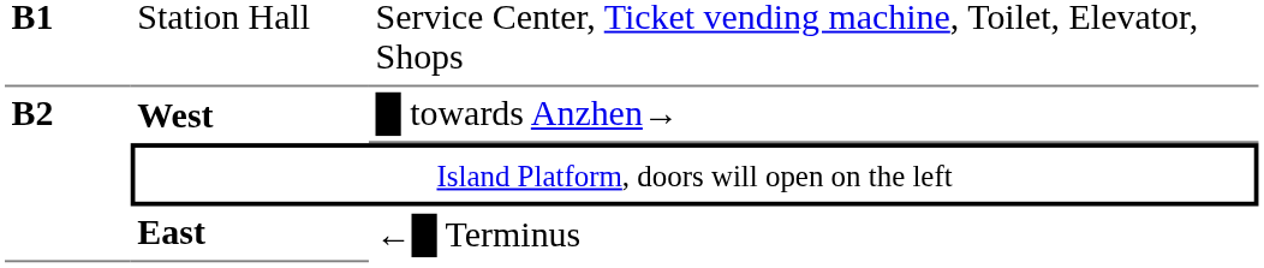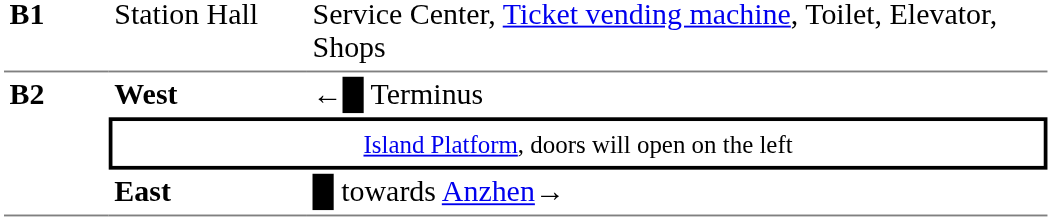West | column 3: █ towards Anzhen→ -> ←█ Terminus
East | column 3: ←█ Terminus -> █ towards Anzhen→
